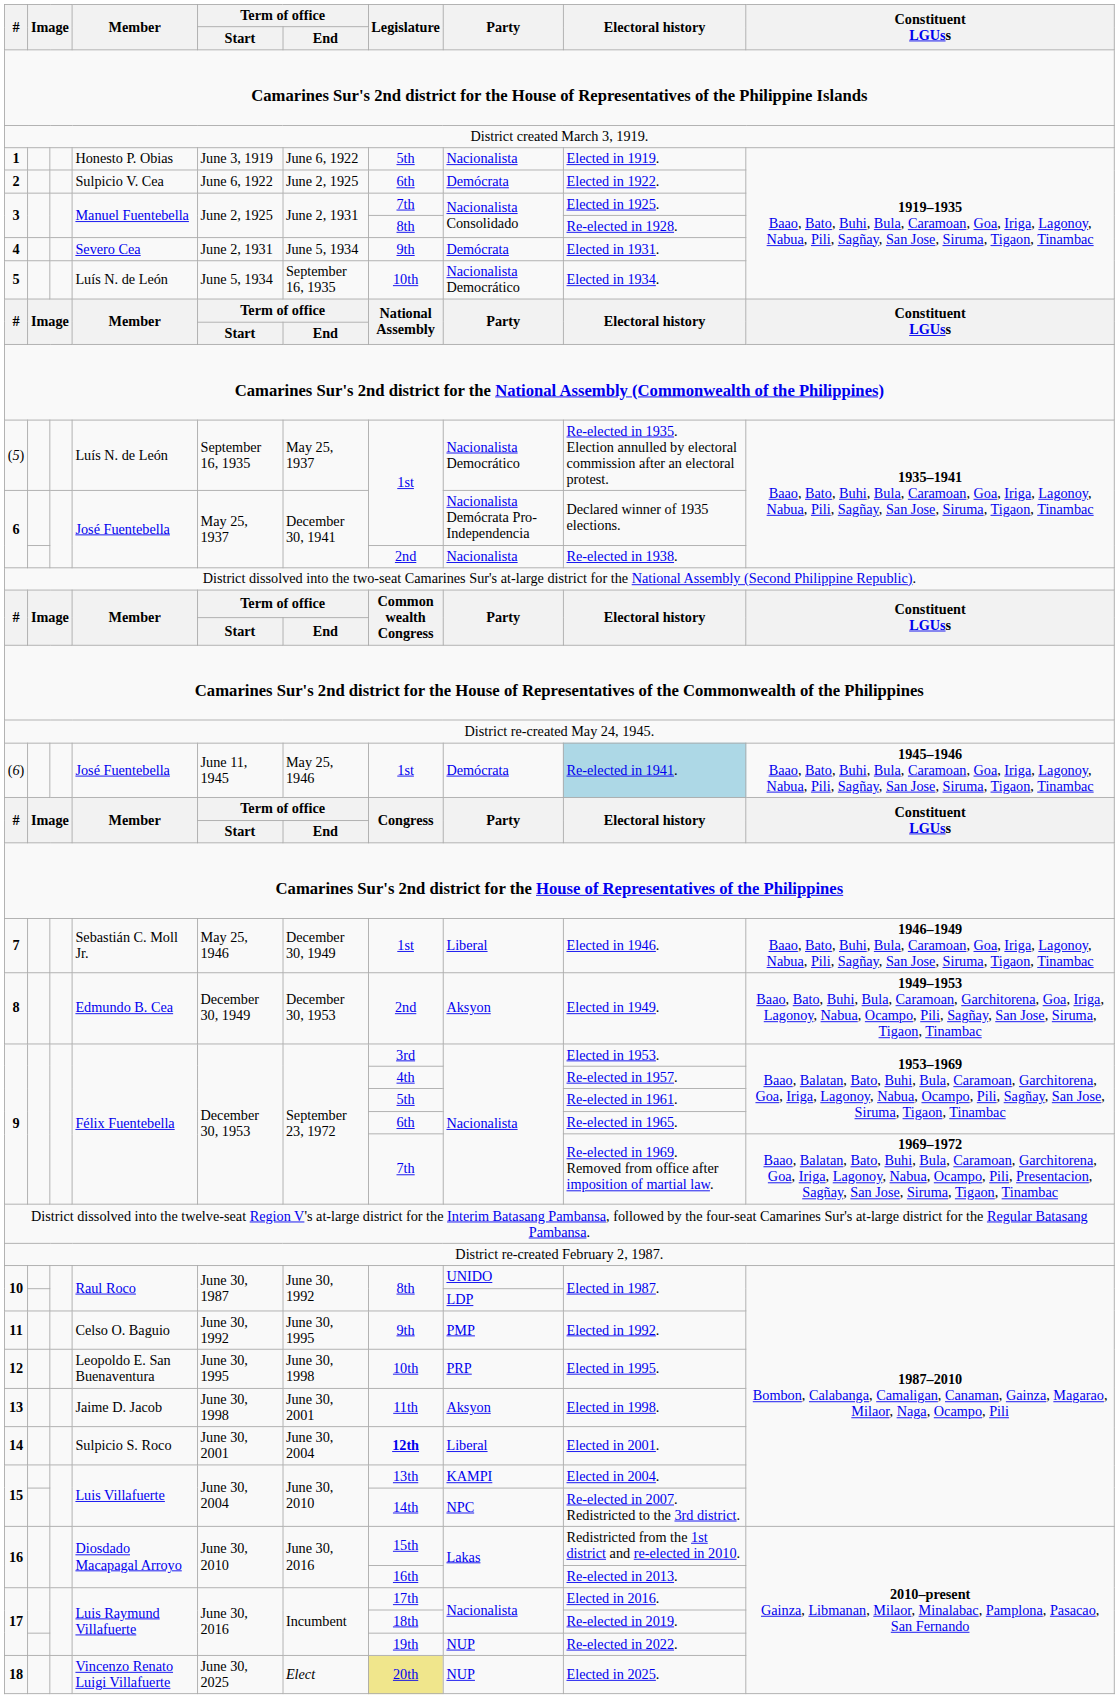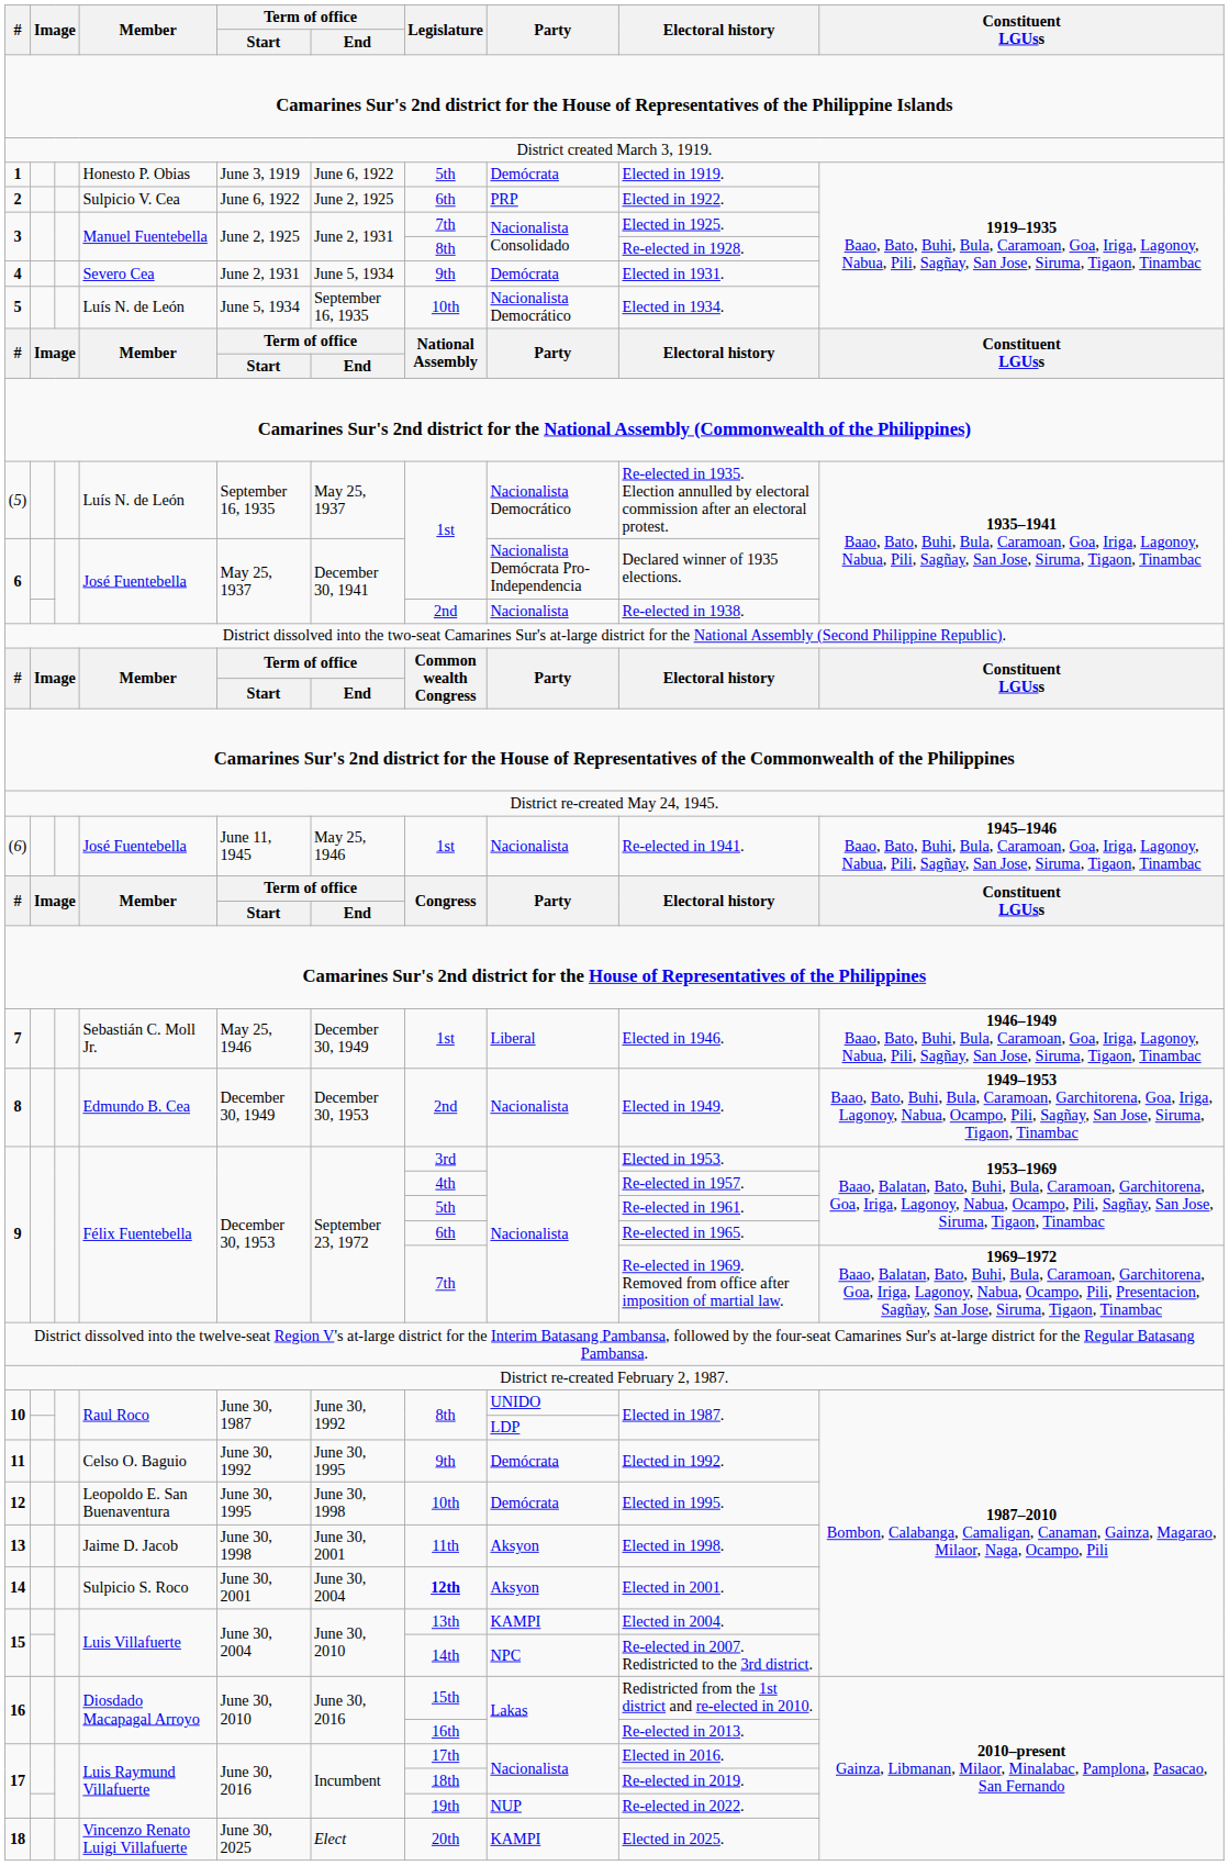1 | Party: Nacionalista -> Demócrata
2 | Party: Demócrata -> PRP
(6) | Party: Demócrata -> Nacionalista
(6) | Electoral history: lightblue background -> no background
8 | Party: Aksyon -> Nacionalista
11 | Party: PMP -> Demócrata
12 | Party: PRP -> Demócrata
14 | Party: Liberal -> Aksyon
18 | Legislature: khaki background -> no background
18 | Party: NUP -> KAMPI
